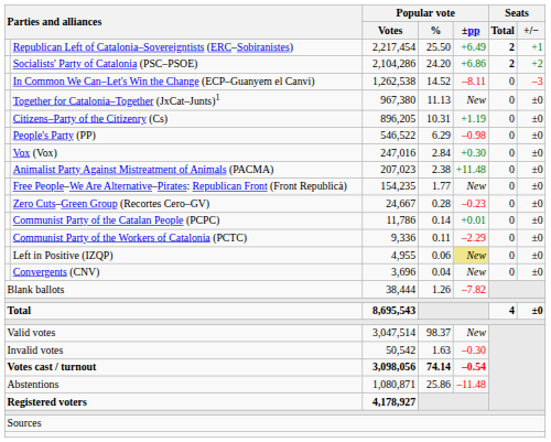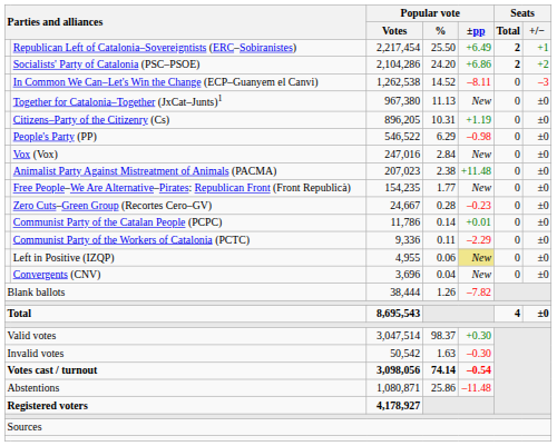Vox (Vox) | Popular vote / ±pp: +0.30 -> New
Valid votes | Popular vote / ±pp: New -> +0.30
